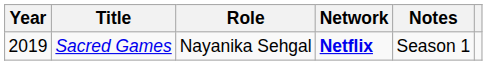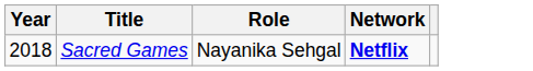- column: Notes | Season 1
Sacred Games | Year: 2019 -> 2018
